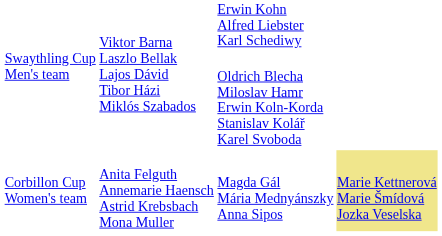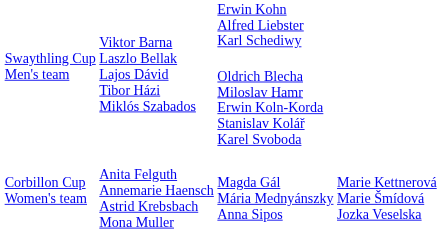Corbillon Cup Women's team | column 4: khaki background -> no background
